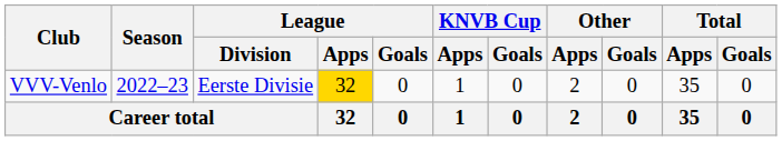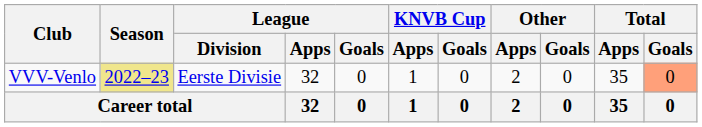VVV-Venlo | Season: no background -> khaki background
VVV-Venlo | League / Apps: gold background -> no background
VVV-Venlo | Total / Goals: no background -> lightsalmon background
